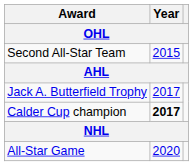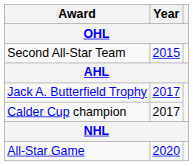Calder Cup champion | Year: bold -> normal
